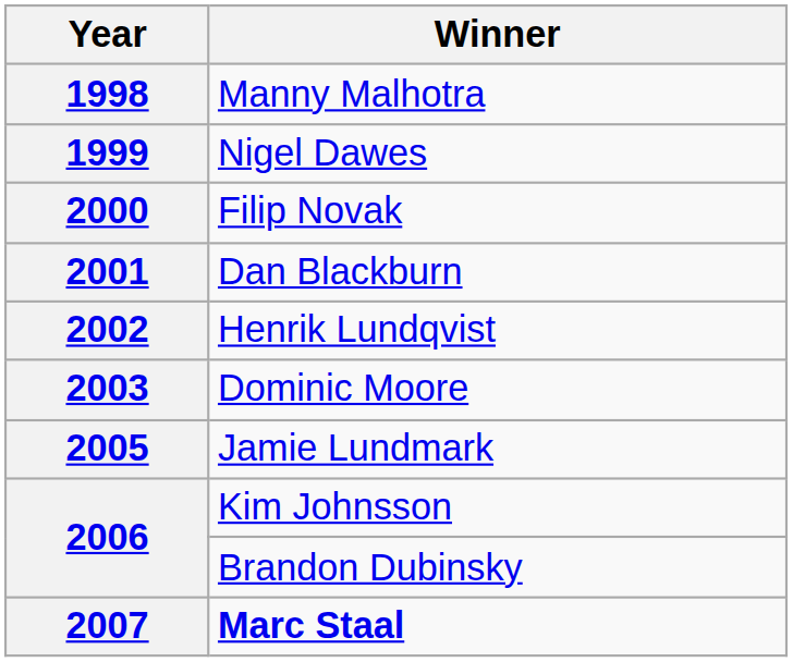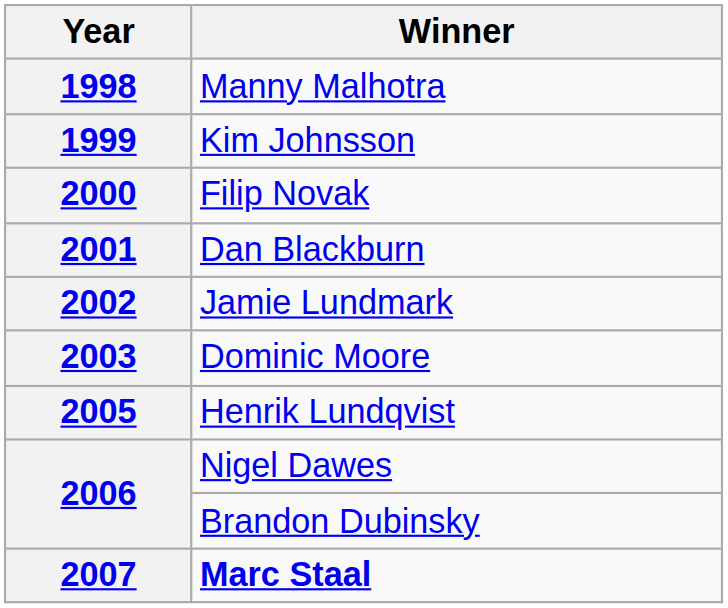row 3 | Winner: Nigel Dawes -> Kim Johnsson
row 6 | Winner: Henrik Lundqvist -> Jamie Lundmark
row 8 | Winner: Jamie Lundmark -> Henrik Lundqvist
row 9 | Winner: Kim Johnsson -> Nigel Dawes
